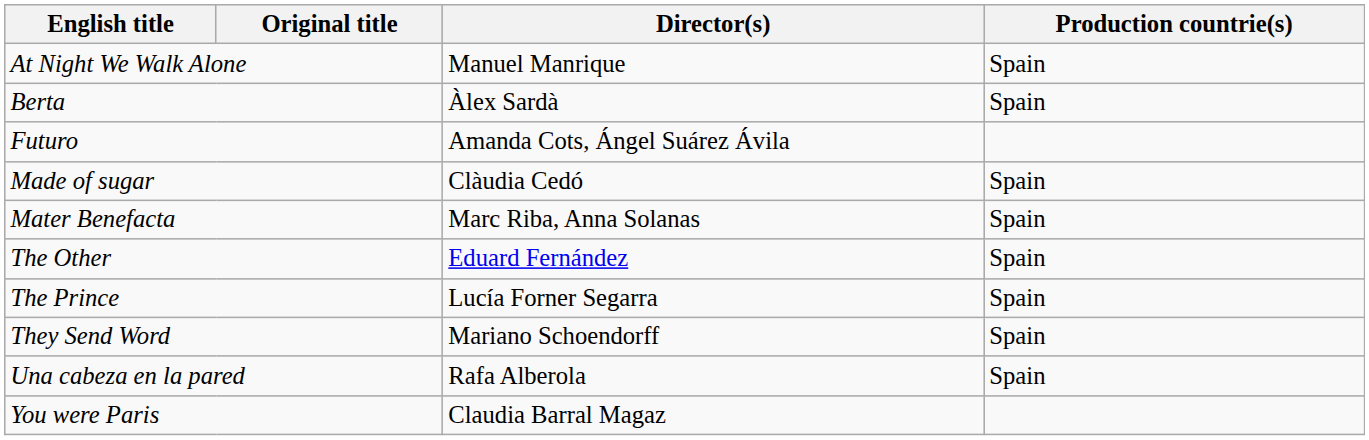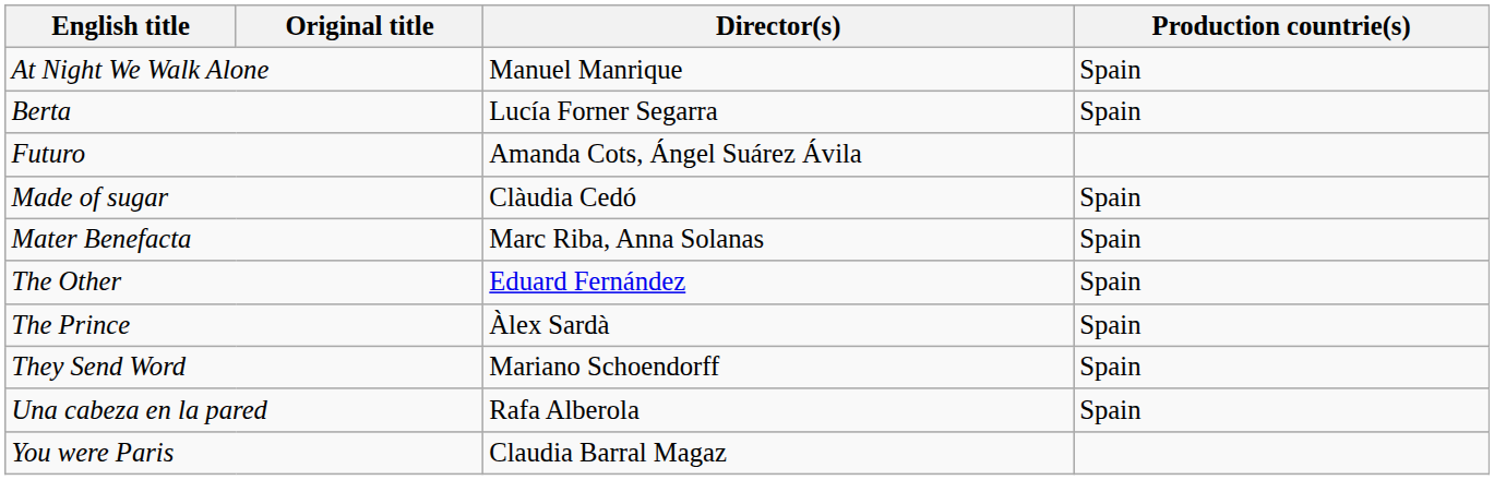Berta | Director(s): Àlex Sardà -> Lucía Forner Segarra
The Prince | Director(s): Lucía Forner Segarra -> Àlex Sardà
